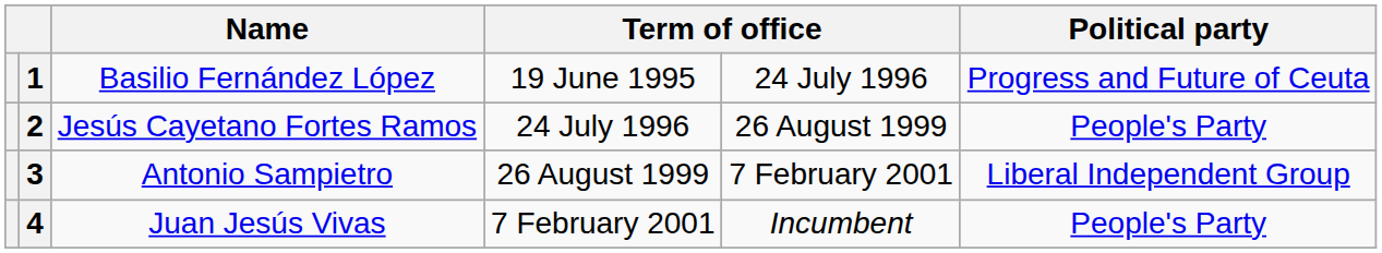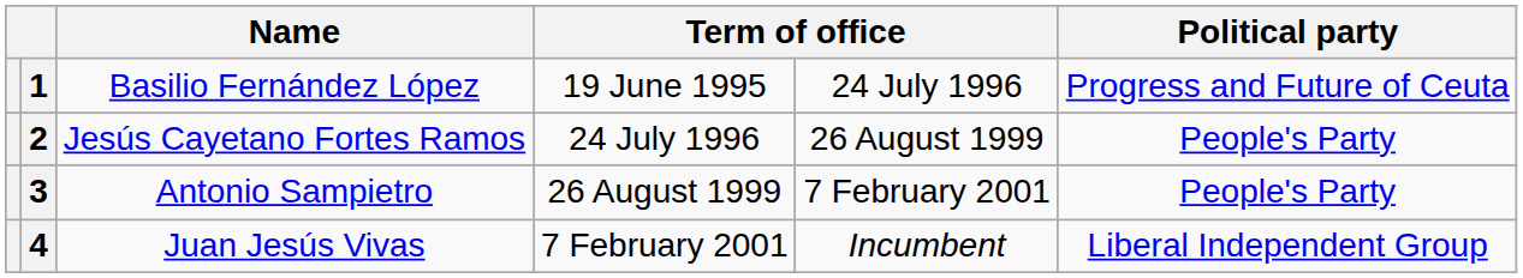3 | Political party: Liberal Independent Group -> People's Party
4 | Political party: People's Party -> Liberal Independent Group
